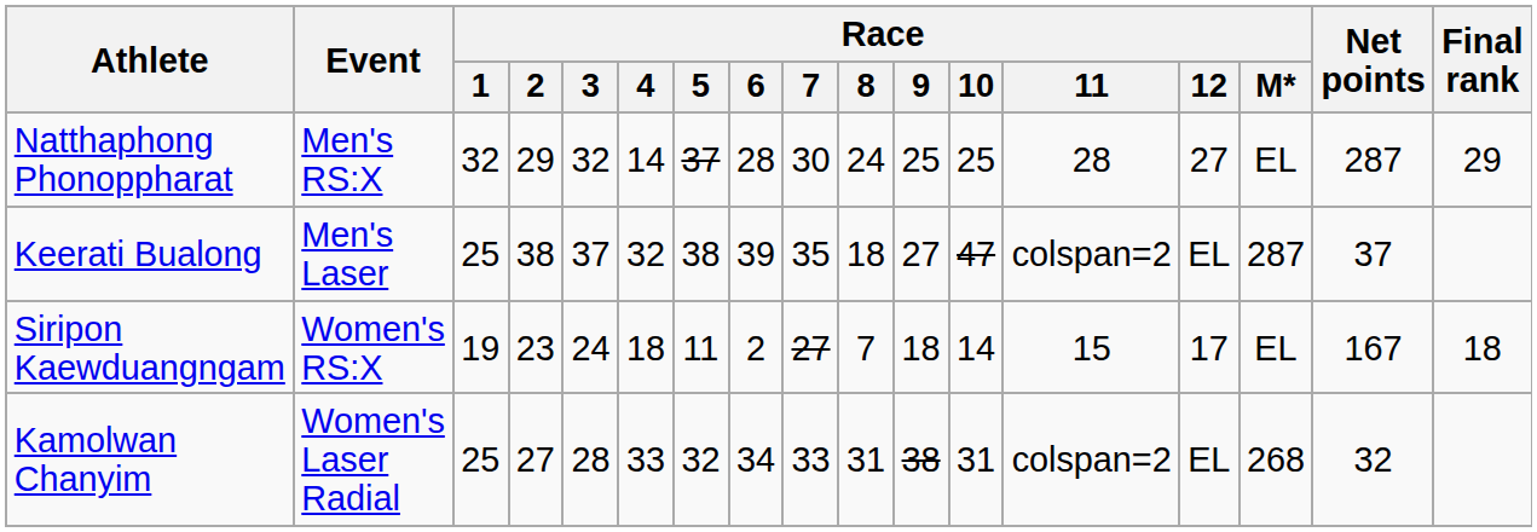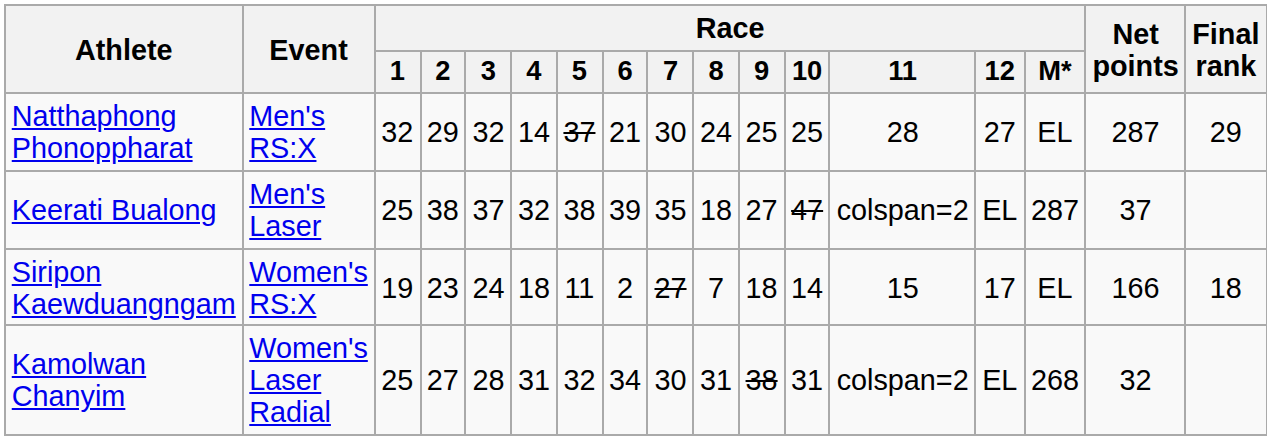Natthaphong Phonoppharat | Race / 6: 28 -> 21
Siripon Kaewduangngam | Net points: 167 -> 166
Kamolwan Chanyim | Race / 4: 33 -> 31
Kamolwan Chanyim | Race / 7: 33 -> 30
